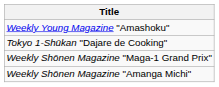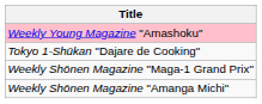row 2 | column 1: no background -> pink background
